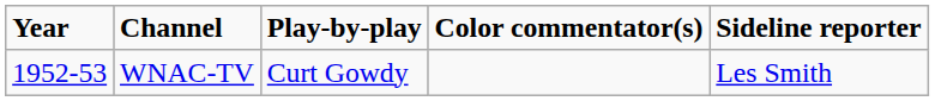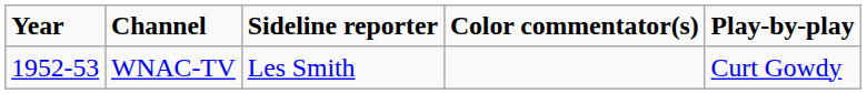columns swapped: Play-by-play <-> Sideline reporter
